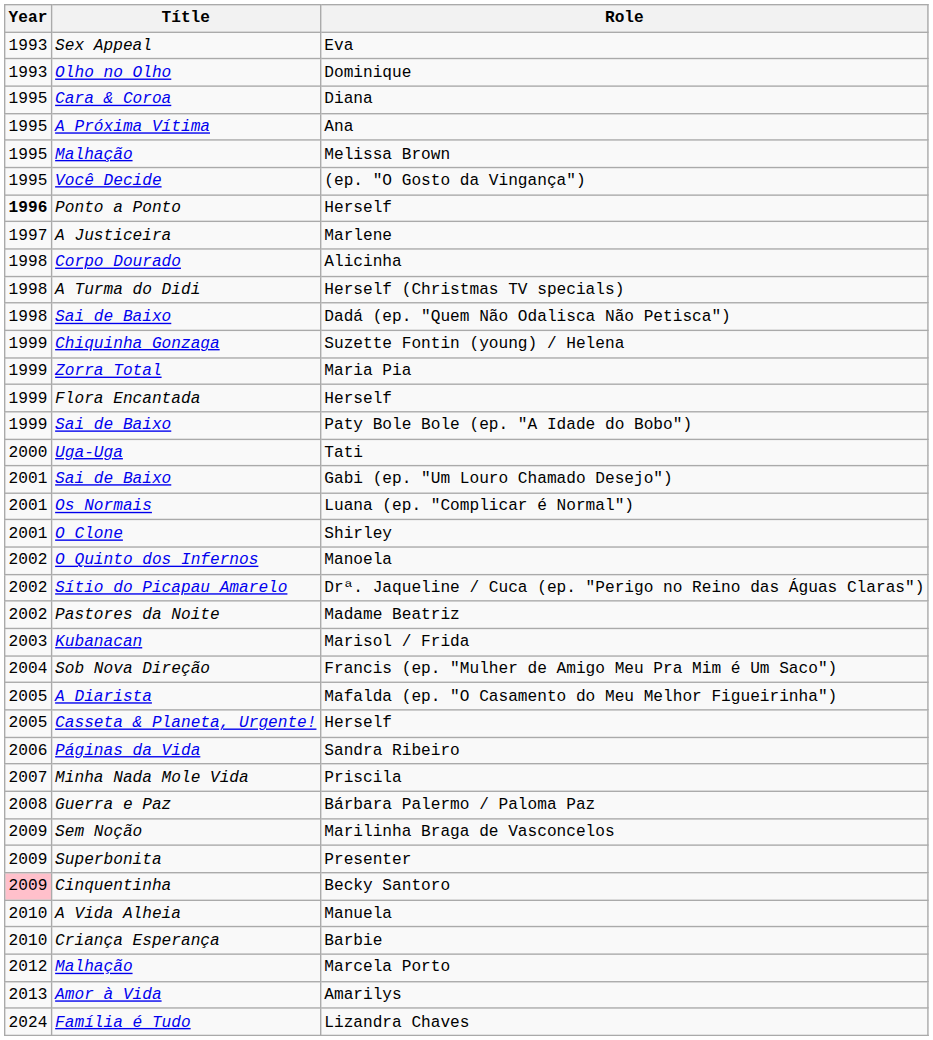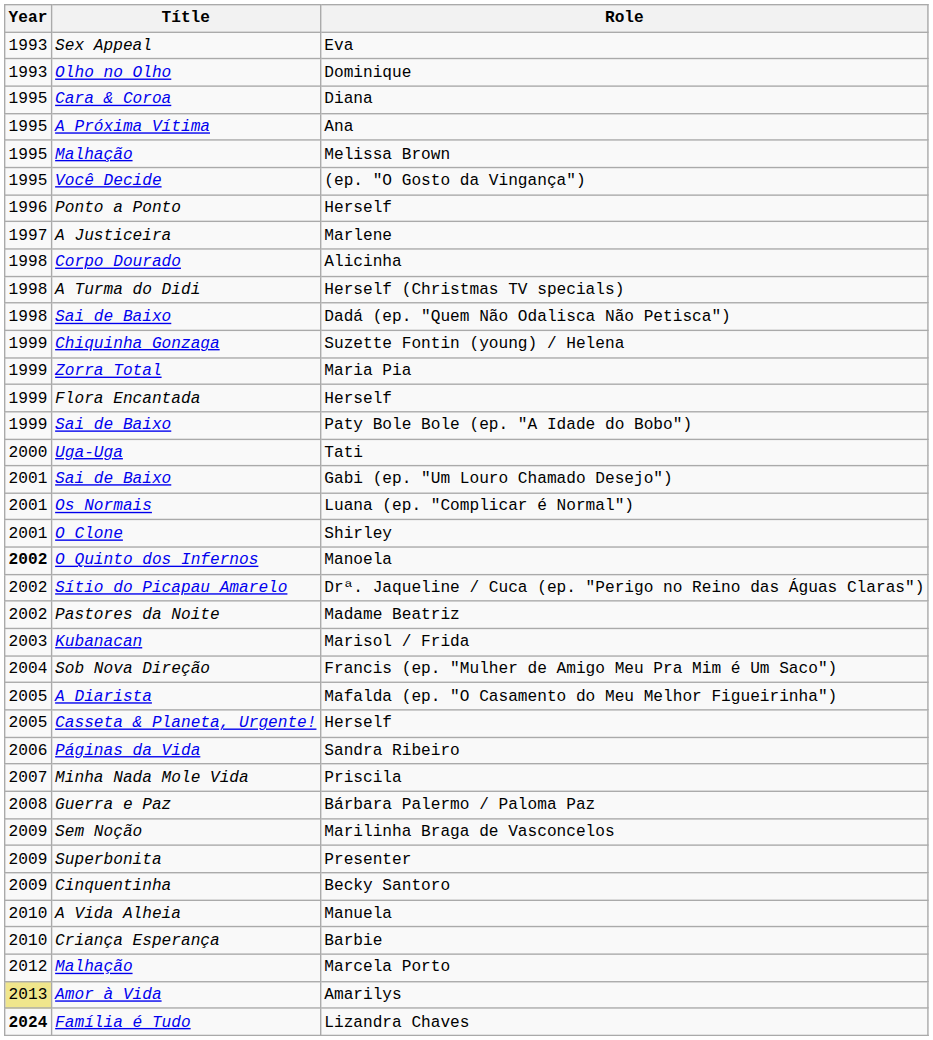Ponto a Ponto / Herself | Year: bold -> normal
Manoela | Year: normal -> bold
Becky Santoro | Year: pink background -> no background
Amarilys | Year: no background -> khaki background
Lizandra Chaves | Year: normal -> bold
